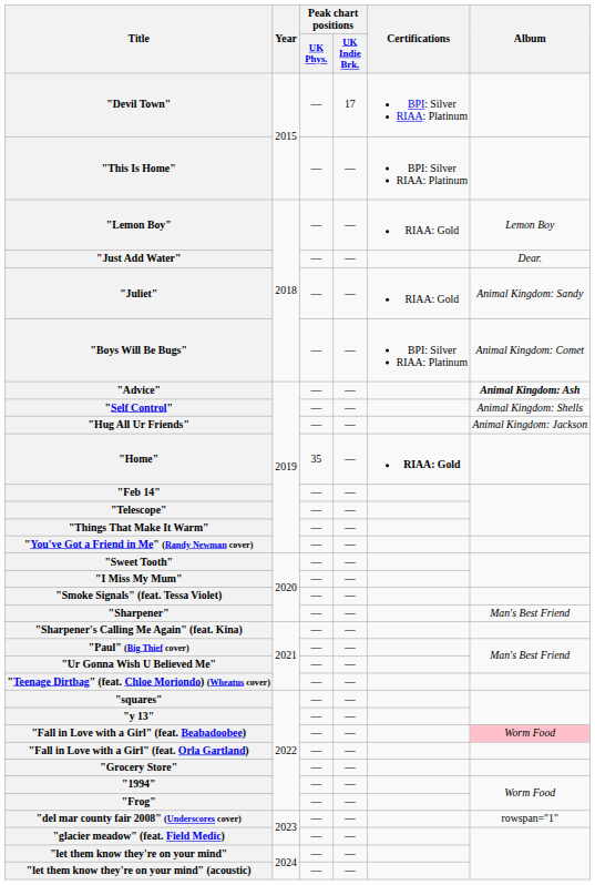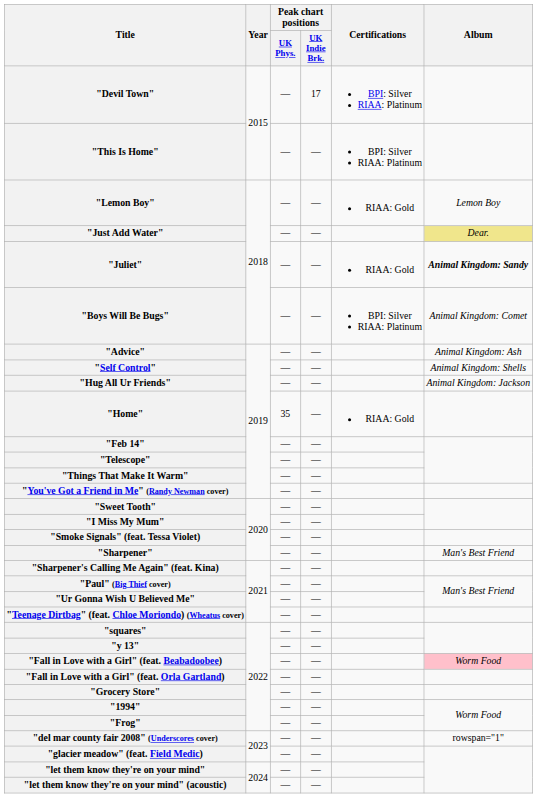"Just Add Water" | Album: no background -> khaki background
"Juliet" | Album: normal -> bold
"Advice" | Album: bold -> normal
"Home" | Certifications: bold -> normal
